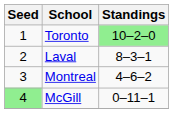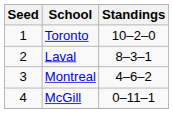Toronto | Standings: lightgreen background -> no background
McGill | Seed: lightgreen background -> no background
